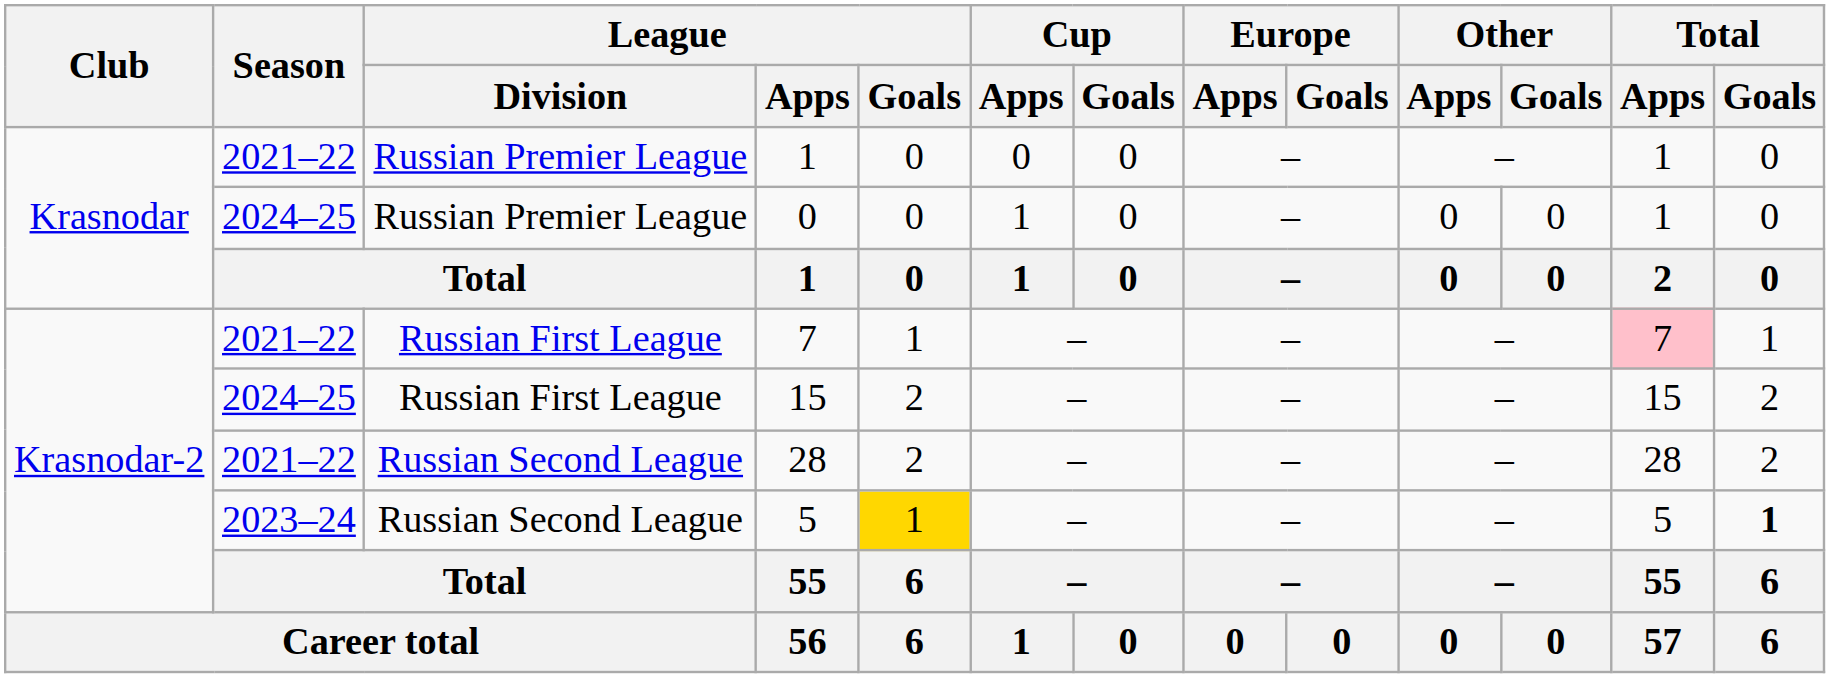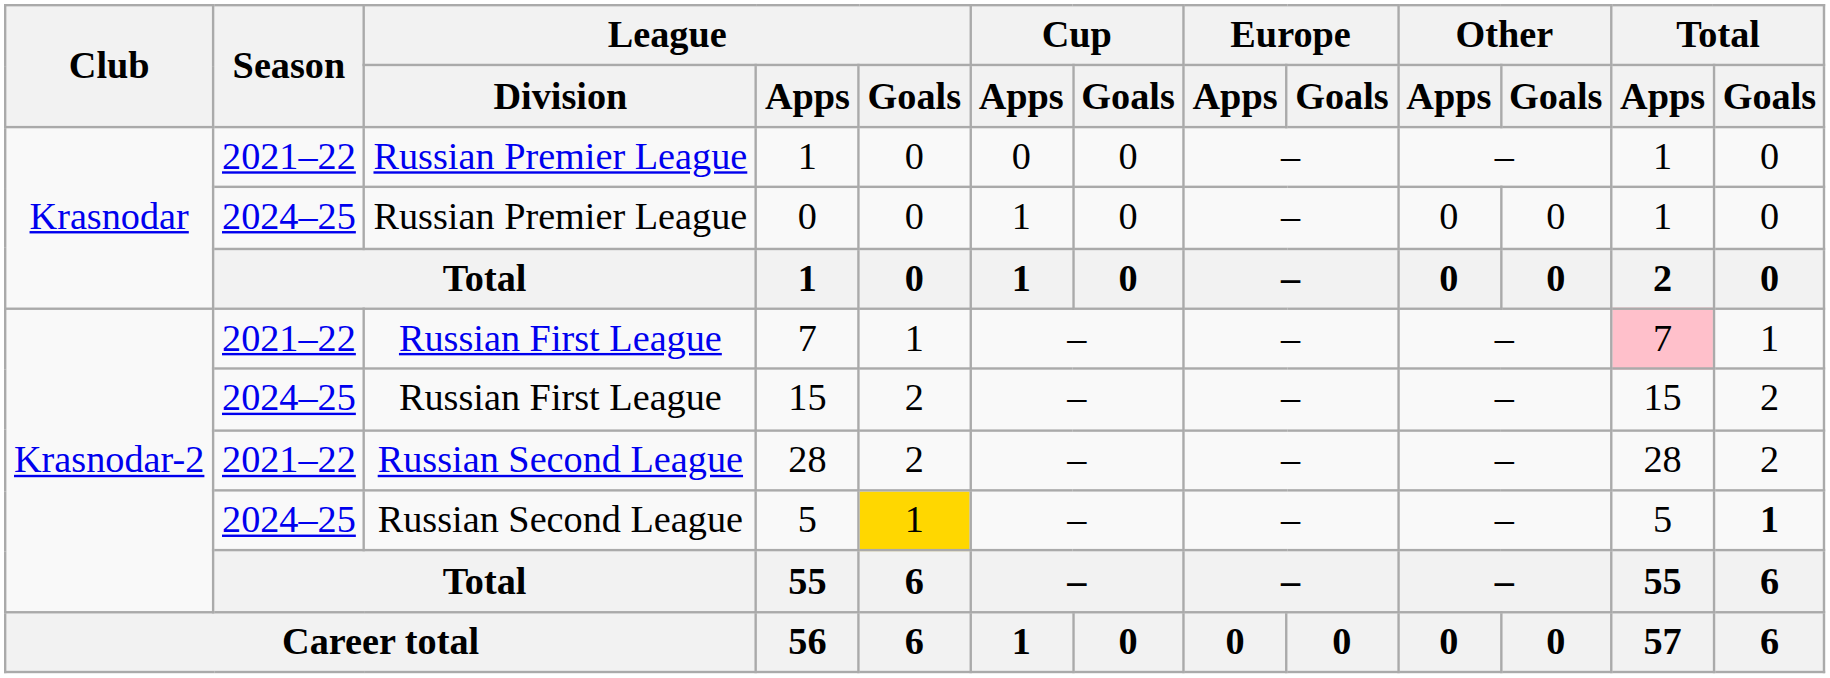row 9 | Season: 2023–24 -> 2024–25
